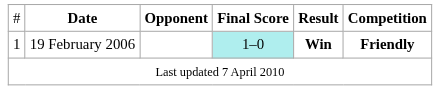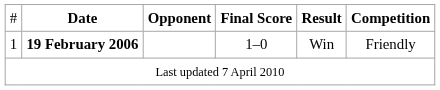1 | column 2: normal -> bold
1 | column 4: paleturquoise background -> no background
1 | column 5: bold -> normal
1 | column 6: bold -> normal
